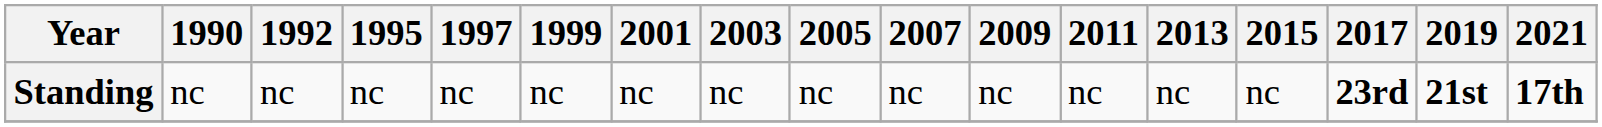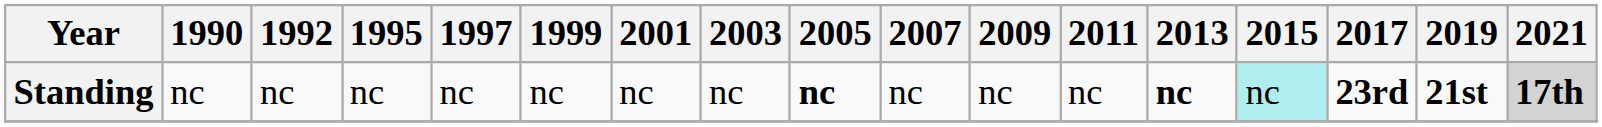Standing | 2005: normal -> bold
Standing | 2013: normal -> bold
Standing | 2015: no background -> paleturquoise background
Standing | 2021: no background -> lightgrey background
